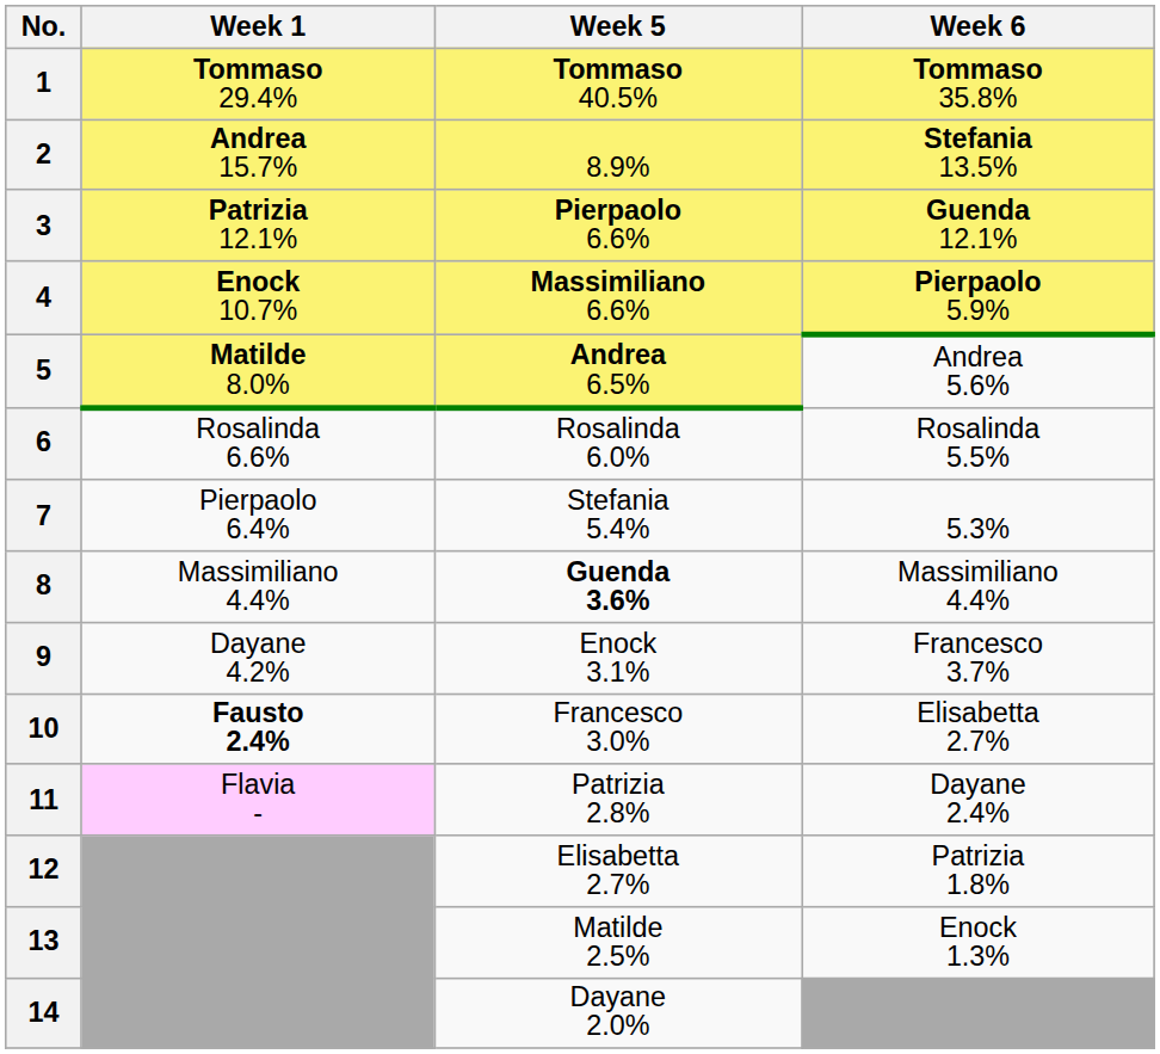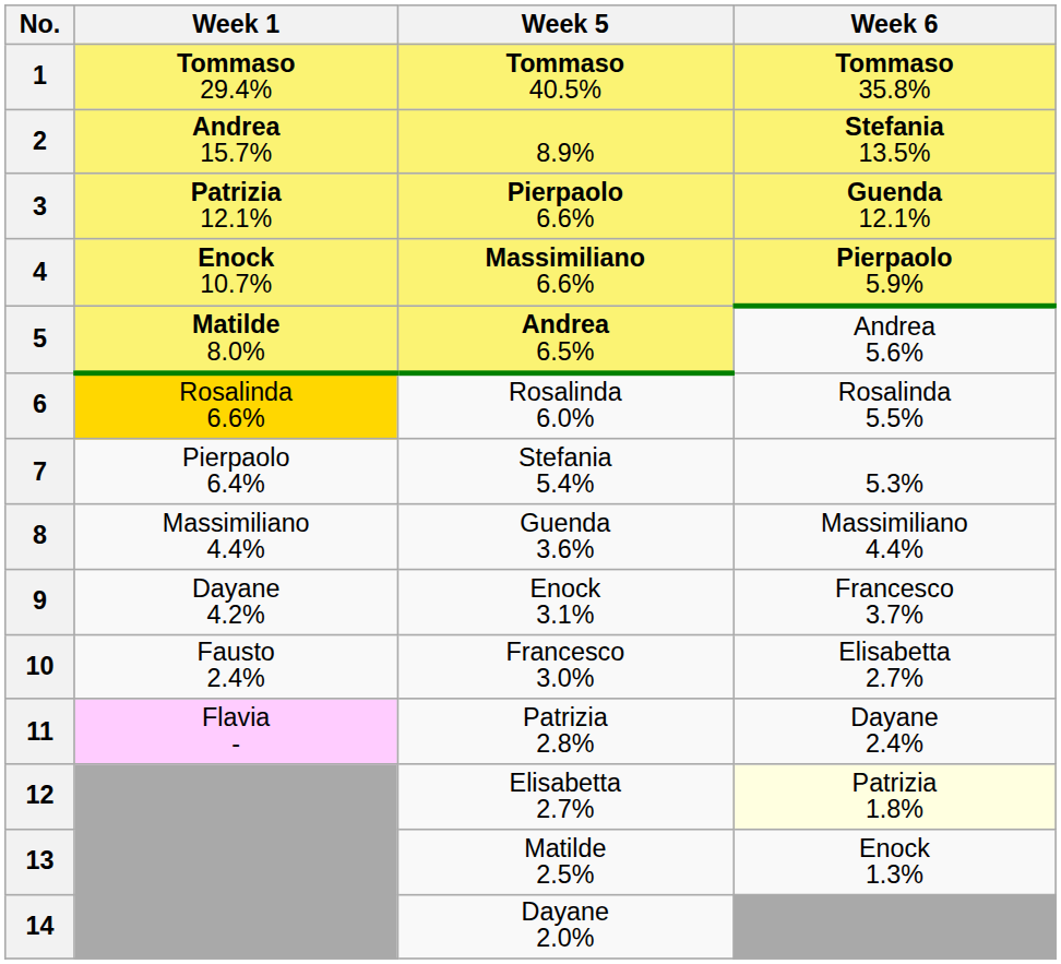6 | Week 1: no background -> gold background
8 | Week 5: bold -> normal
10 | Week 1: bold -> normal
12 | Week 6: no background -> lightyellow background
